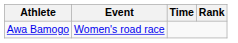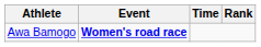Awa Bamogo | Event: normal -> bold
